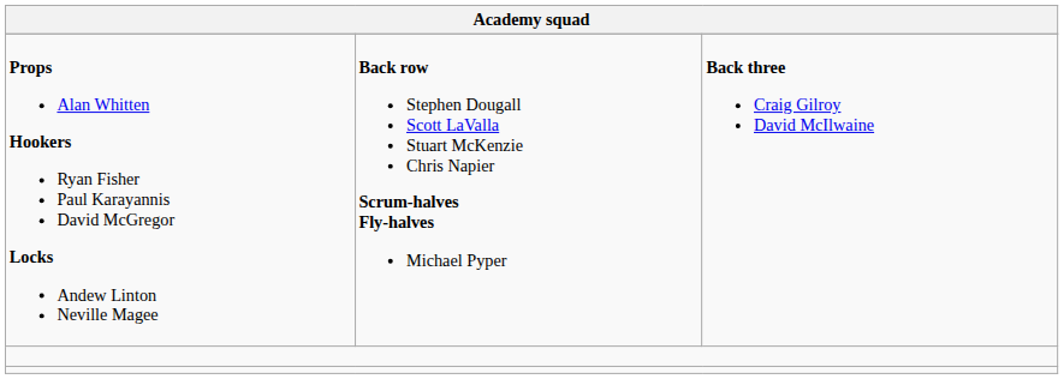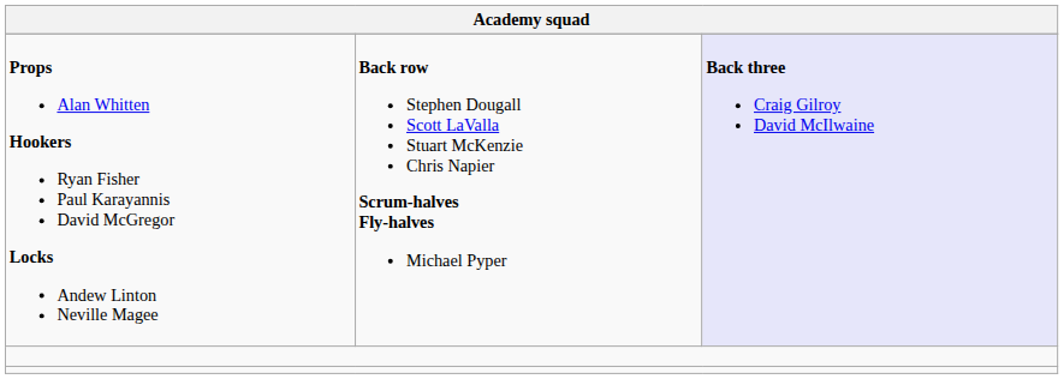row 2 | column 3: no background -> lavender background
